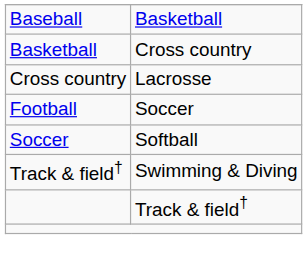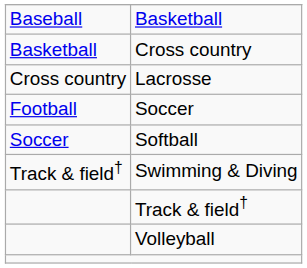+ row: Volleyball
